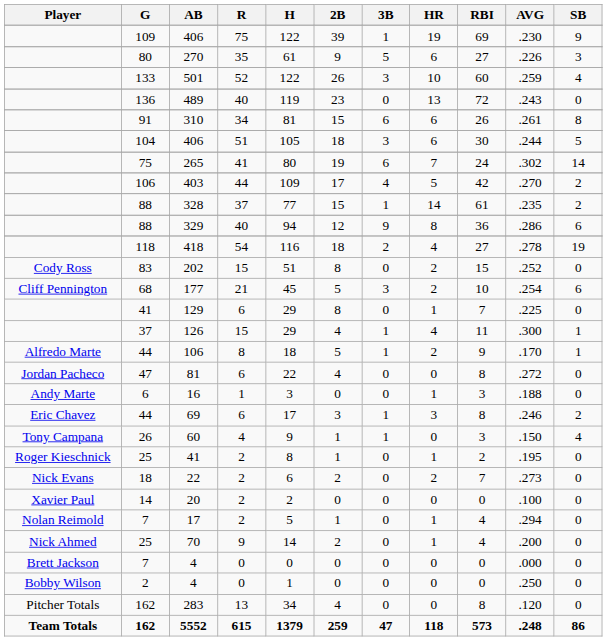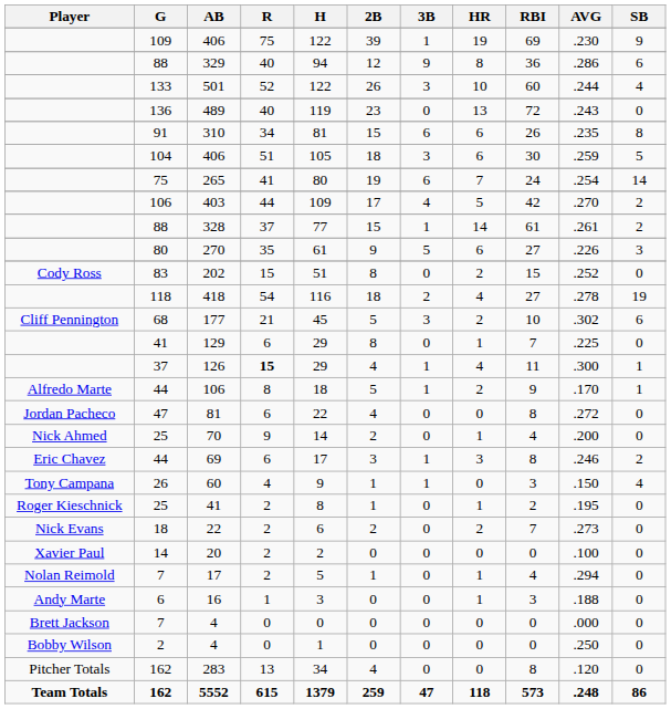rows swapped: 270 <-> 329
501 | AVG: .259 -> .244
310 | AVG: .261 -> .235
104 / 406 | AVG: .244 -> .259
265 | AVG: .302 -> .254
328 | AVG: .235 -> .261
rows swapped: 418 <-> 202
177 | AVG: .254 -> .302
126 | R: normal -> bold
rows swapped: 70 <-> 16
